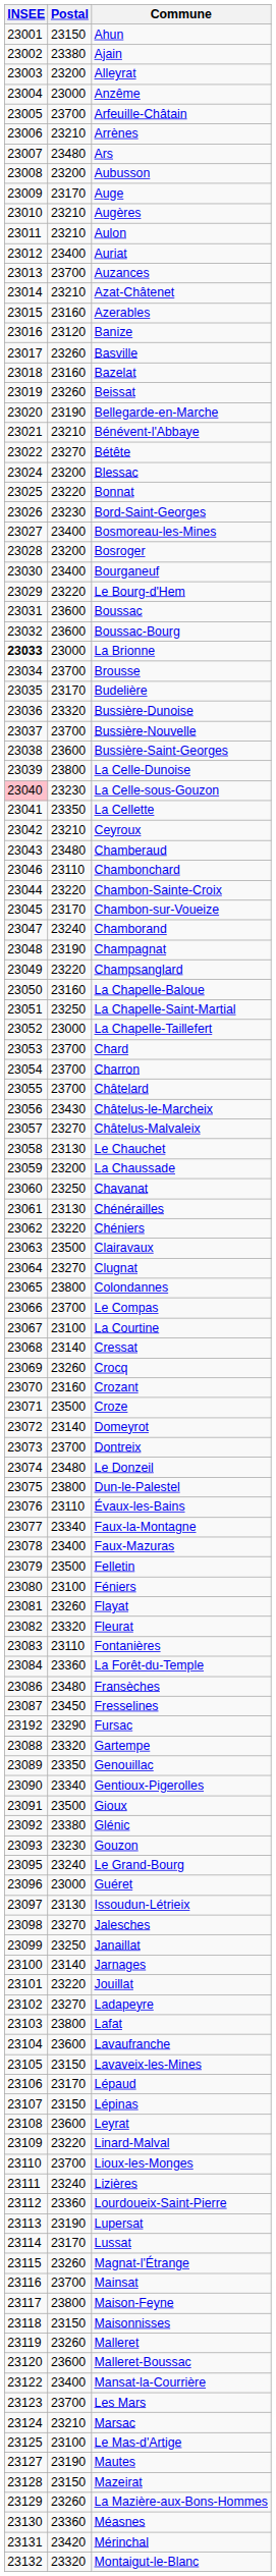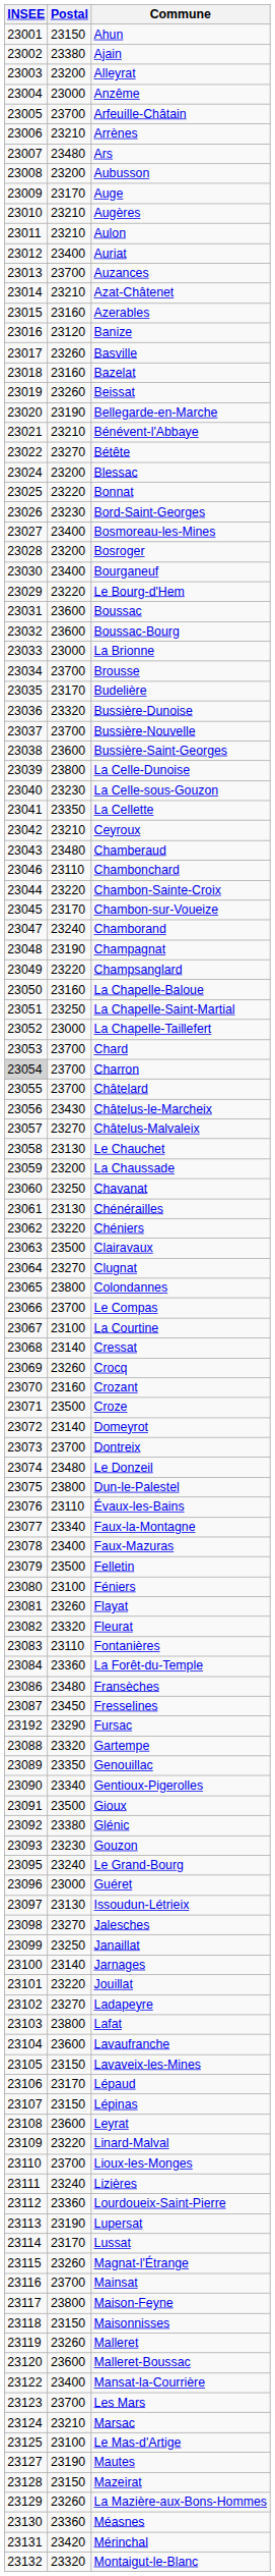La Brionne | INSEE: bold -> normal
La Celle-sous-Gouzon | INSEE: pink background -> no background
Charron | INSEE: no background -> lightgrey background
